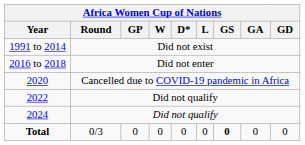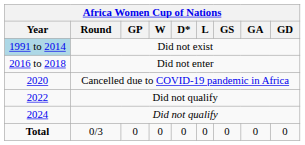1991 to 2014 | Year: no background -> lightblue background
Total | GS: bold -> normal
